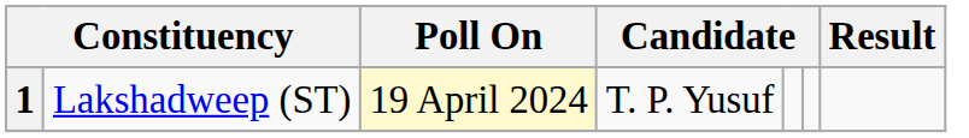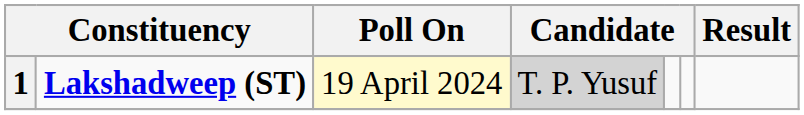1 | column 2: normal -> bold
1 | column 4: no background -> lightgrey background
